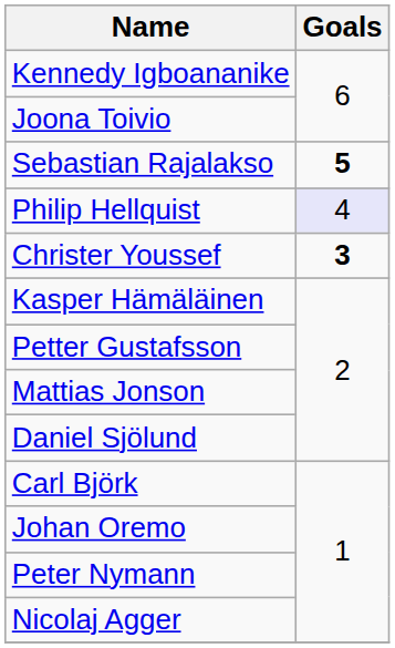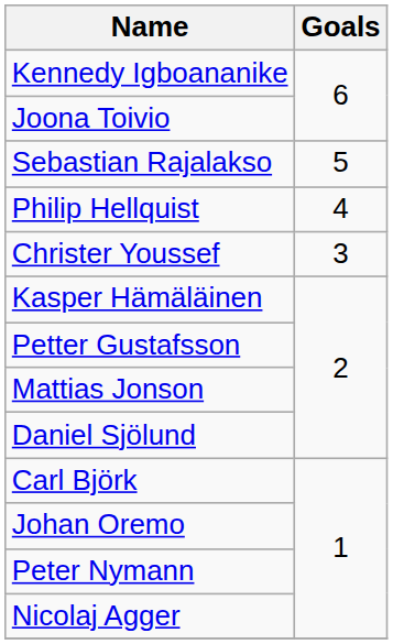Sebastian Rajalakso | Goals: bold -> normal
Philip Hellquist | Goals: lavender background -> no background
Christer Youssef | Goals: bold -> normal
